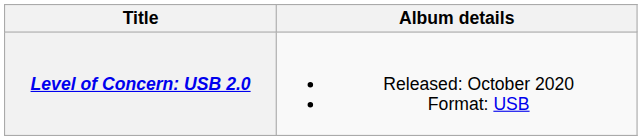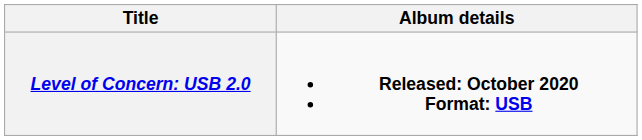Level of Concern: USB 2.0 | Album details: normal -> bold
